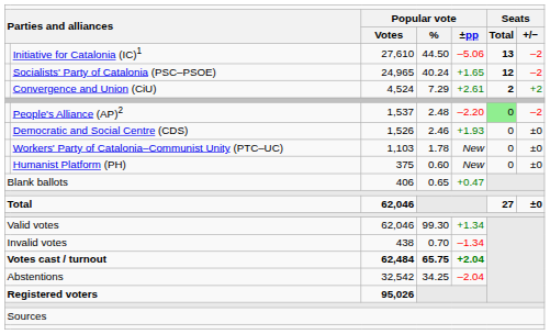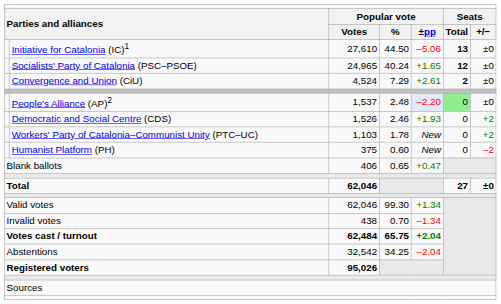Initiative for Catalonia (IC)1 | column 7: –2 -> ±0
Socialists' Party of Catalonia (PSC–PSOE) | column 7: –2 -> ±0
Convergence and Union (CiU) | column 7: +2 -> ±0
People's Alliance (AP)2 | column 5: no background -> lavender background
People's Alliance (AP)2 | column 7: –2 -> ±0
Democratic and Social Centre (CDS) | column 7: ±0 -> +2
Workers' Party of Catalonia–Communist Unity (PTC–UC) | column 7: ±0 -> +2
Humanist Platform (PH) | column 7: ±0 -> –2
